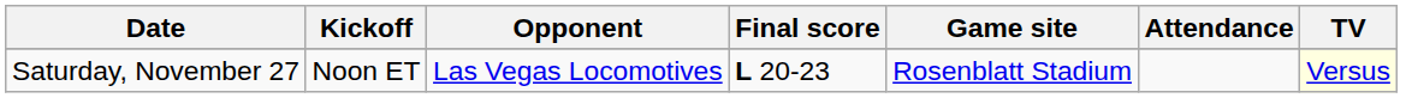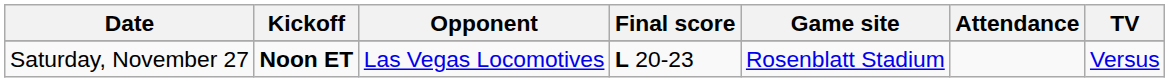Saturday, November 27 | Kickoff: normal -> bold
Saturday, November 27 | TV: lightyellow background -> no background
